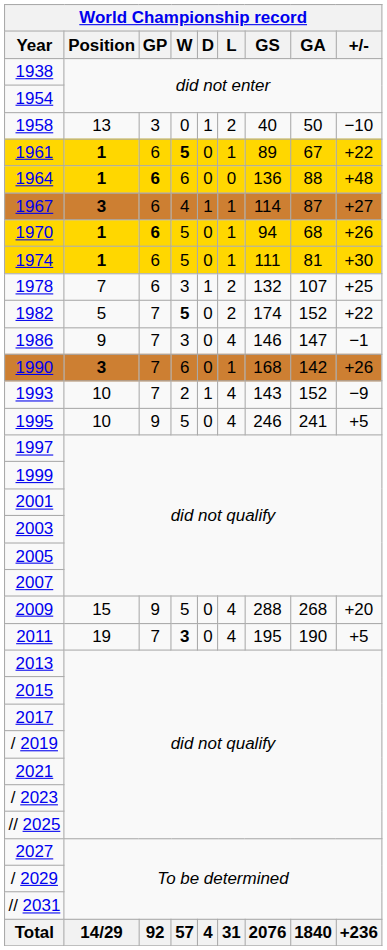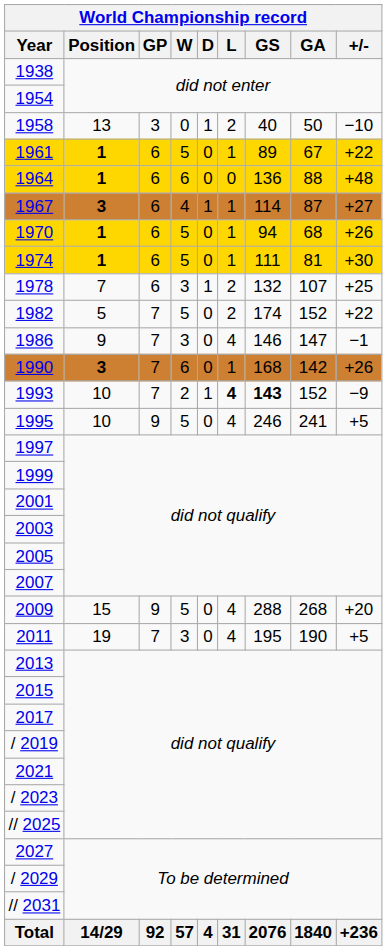1961 | W: bold -> normal
1964 | GP: bold -> normal
1970 | GP: bold -> normal
1982 | W: bold -> normal
1993 | L: normal -> bold
1993 | GS: normal -> bold
2011 | W: bold -> normal
